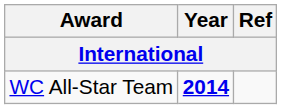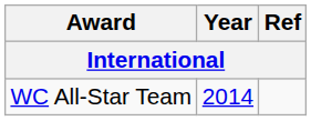row 3 | Year: bold -> normal
